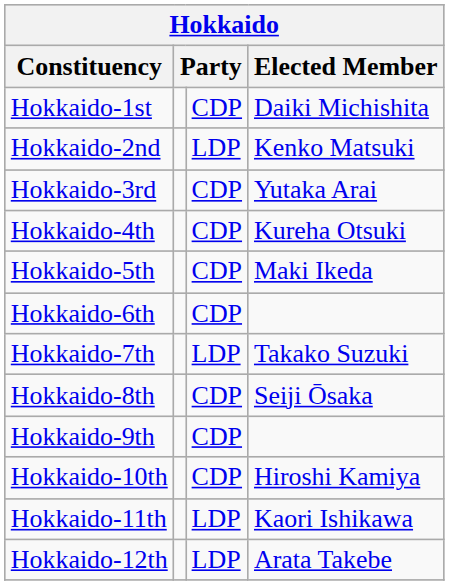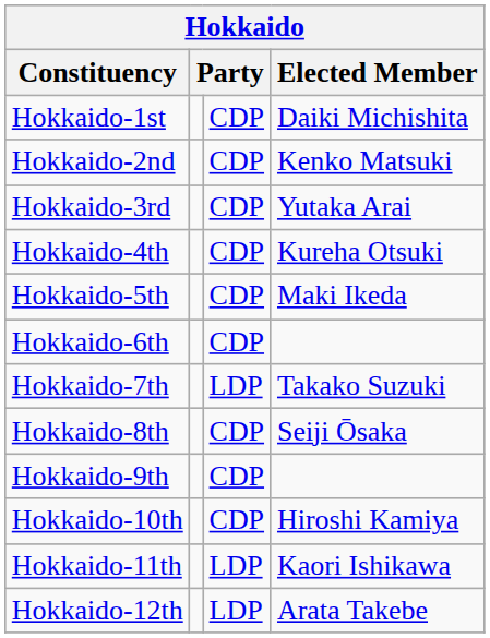Hokkaido-2nd | column 3: LDP -> CDP
